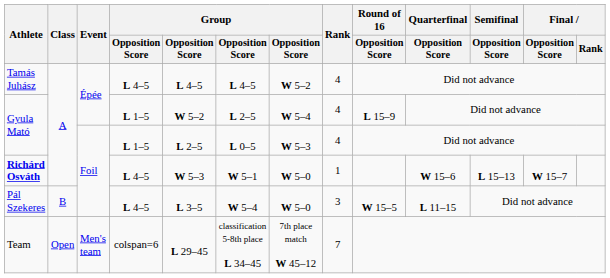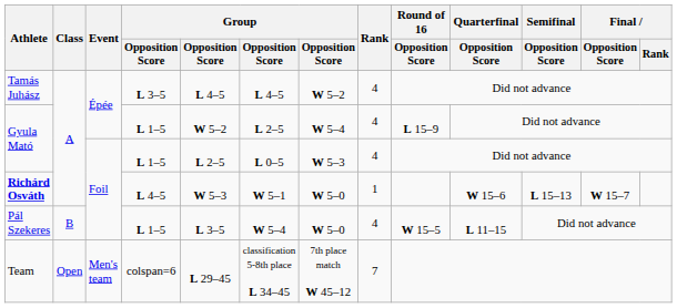Tamás Juhász | column 4: L 4–5 -> L 3–5
Pál Szekeres | column 4: L 4–5 -> L 1–5
Pál Szekeres | Rank: 3 -> 4
